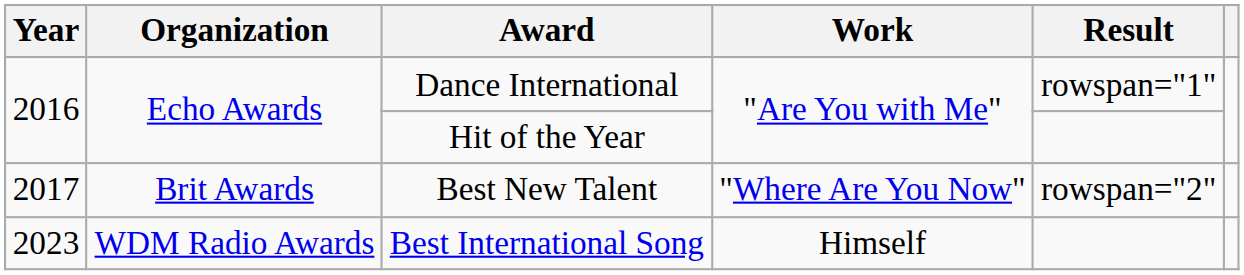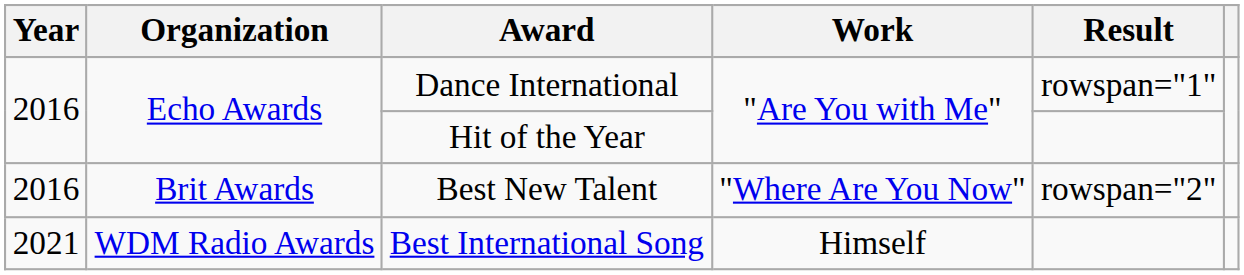Best New Talent | Year: 2017 -> 2016
Best International Song | Year: 2023 -> 2021
